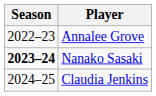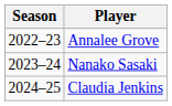Nanako Sasaki | Season: bold -> normal
